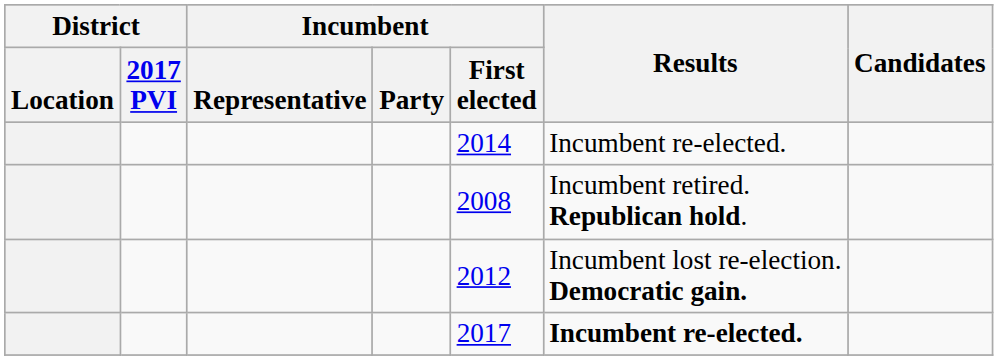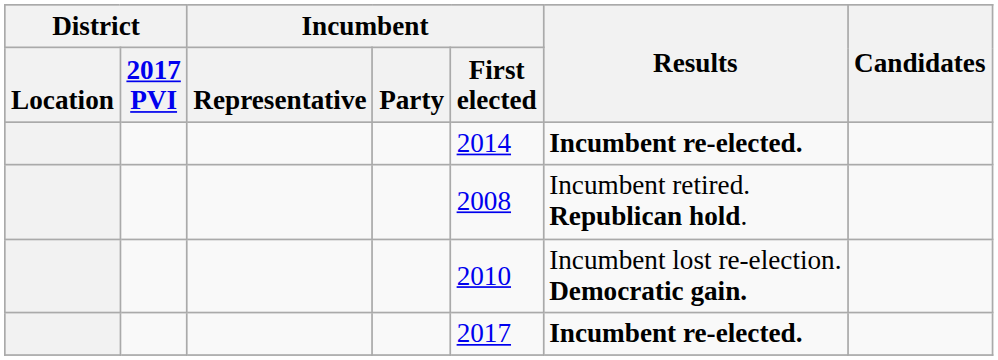row 3 | Results: normal -> bold
row 5 | Incumbent / First elected: 2012 -> 2010
